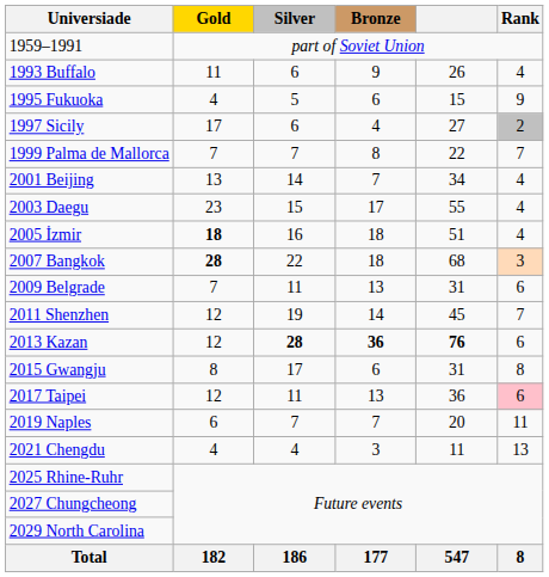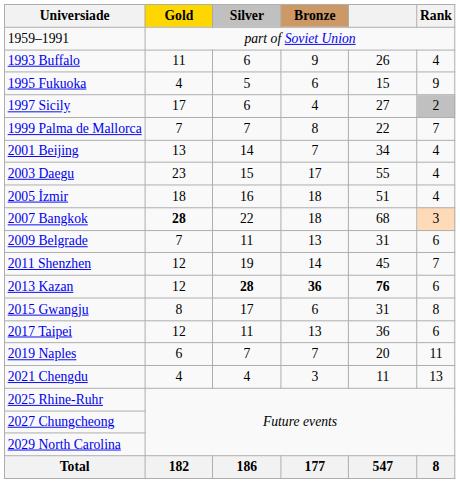2005 İzmir | Gold: bold -> normal
2017 Taipei | Rank: pink background -> no background
